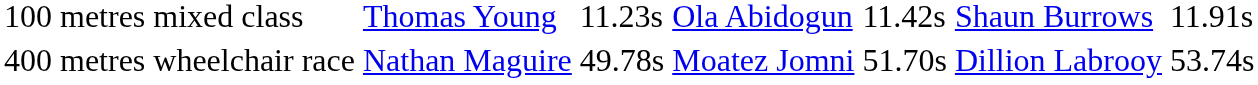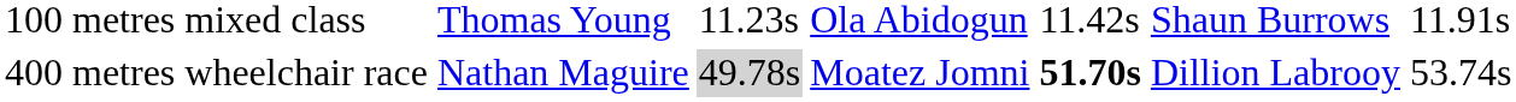400 metres wheelchair race | column 3: no background -> lightgrey background
400 metres wheelchair race | column 5: normal -> bold
